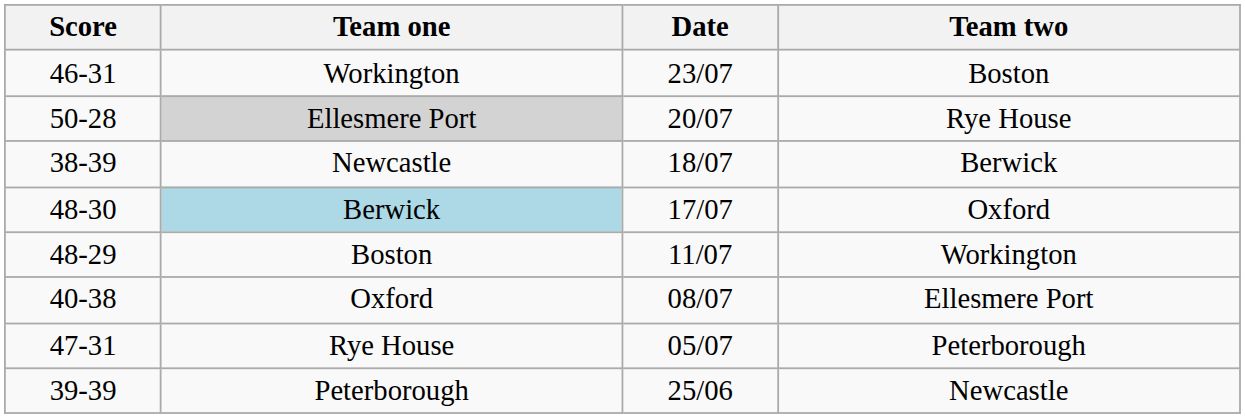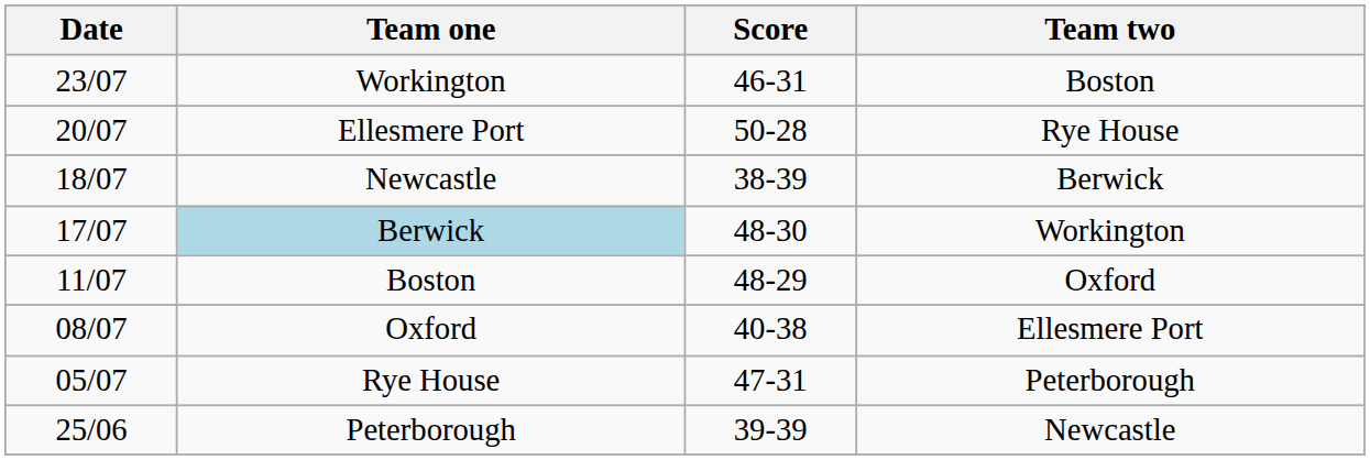columns swapped: Date <-> Score
row 3 | Team one: lightgrey background -> no background
row 5 | Team two: Oxford -> Workington
row 6 | Team two: Workington -> Oxford
